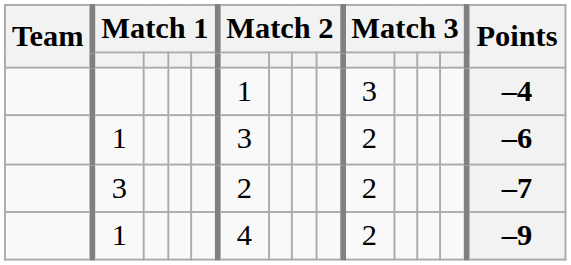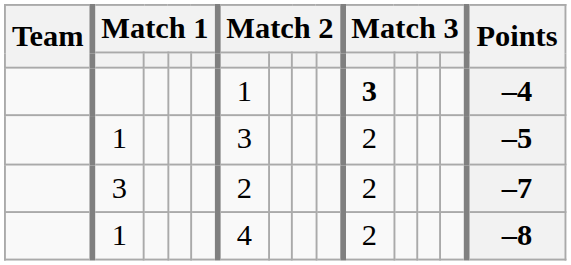row 3 | column 10: normal -> bold
row 4 | Points: –6 -> –5
row 6 | Points: –9 -> –8
